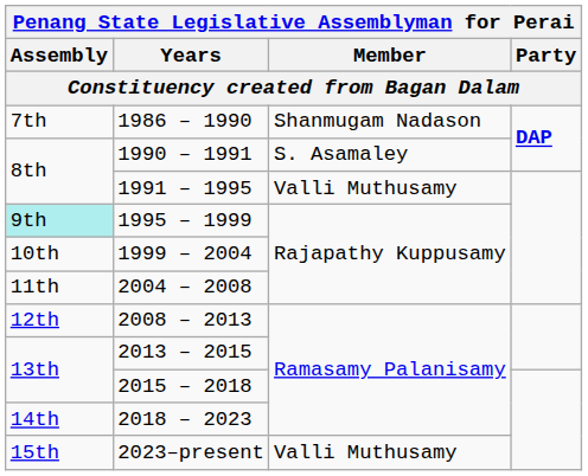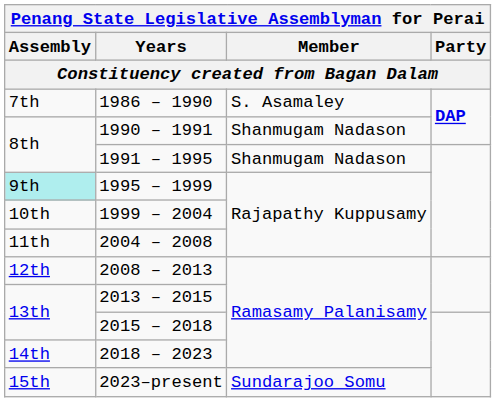1986 – 1990 | Member: Shanmugam Nadason -> S. Asamaley
1990 – 1991 | Member: S. Asamaley -> Shanmugam Nadason
1991 – 1995 | Member: Valli Muthusamy -> Shanmugam Nadason
2023–present | Member: Valli Muthusamy -> Sundarajoo Somu
